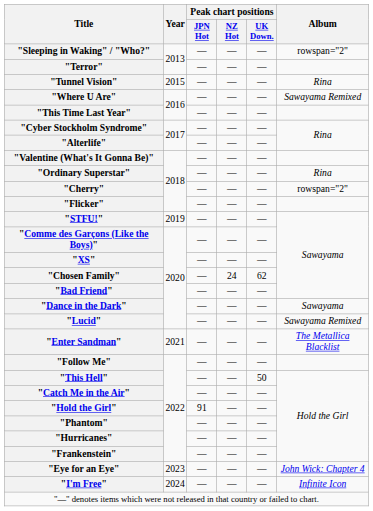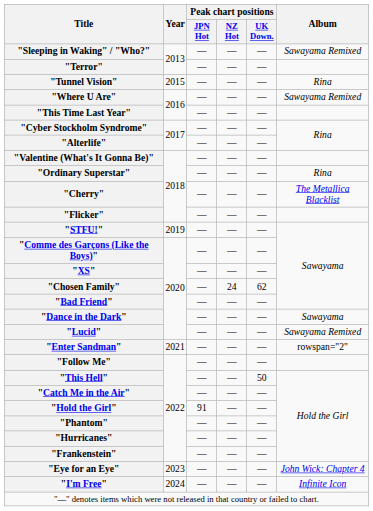"Sleeping in Waking" / "Who?" | Album: rowspan="2" -> Sawayama Remixed
"Cherry" | Album: rowspan="2" -> The Metallica Blacklist
"Enter Sandman" | Album: The Metallica Blacklist -> rowspan="2"
